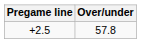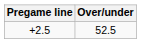+2.5 | Over/under: 57.8 -> 52.5
